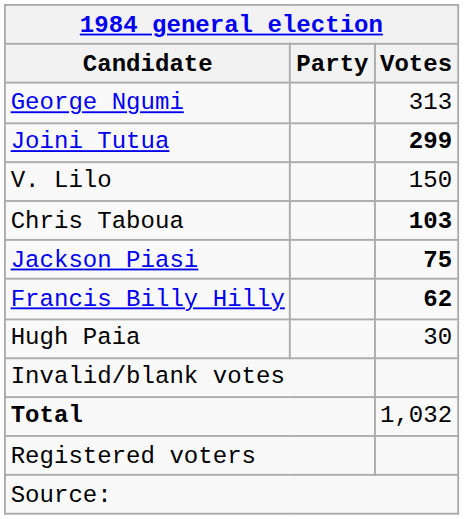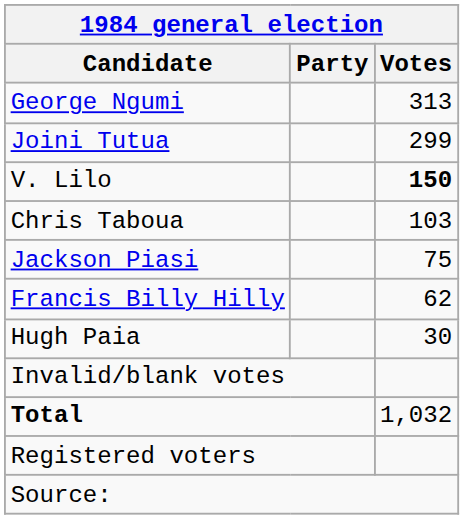Joini Tutua | Votes: bold -> normal
V. Lilo | Votes: normal -> bold
Chris Taboua | Votes: bold -> normal
Jackson Piasi | Votes: bold -> normal
Francis Billy Hilly | Votes: bold -> normal
